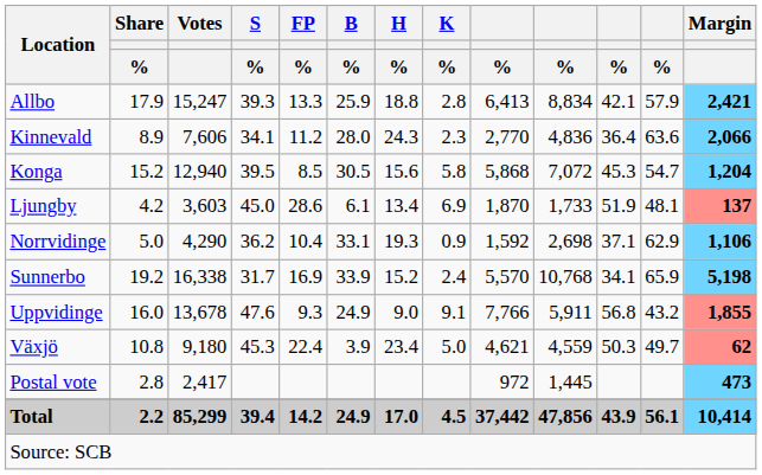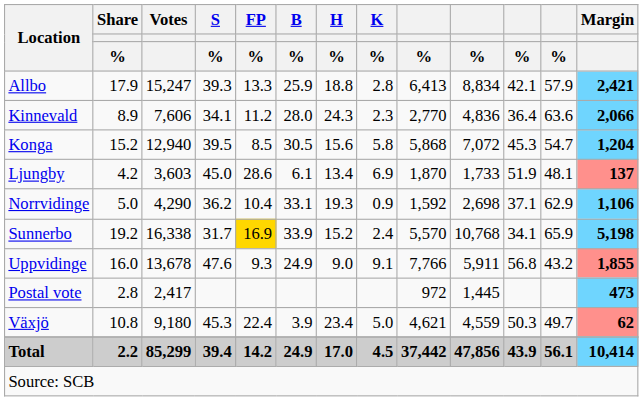Sunnerbo | FP / %: no background -> gold background
rows swapped: Växjö <-> Postal vote
